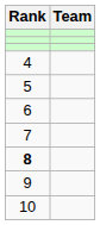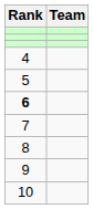row 7 | Rank: normal -> bold
row 9 | Rank: bold -> normal
